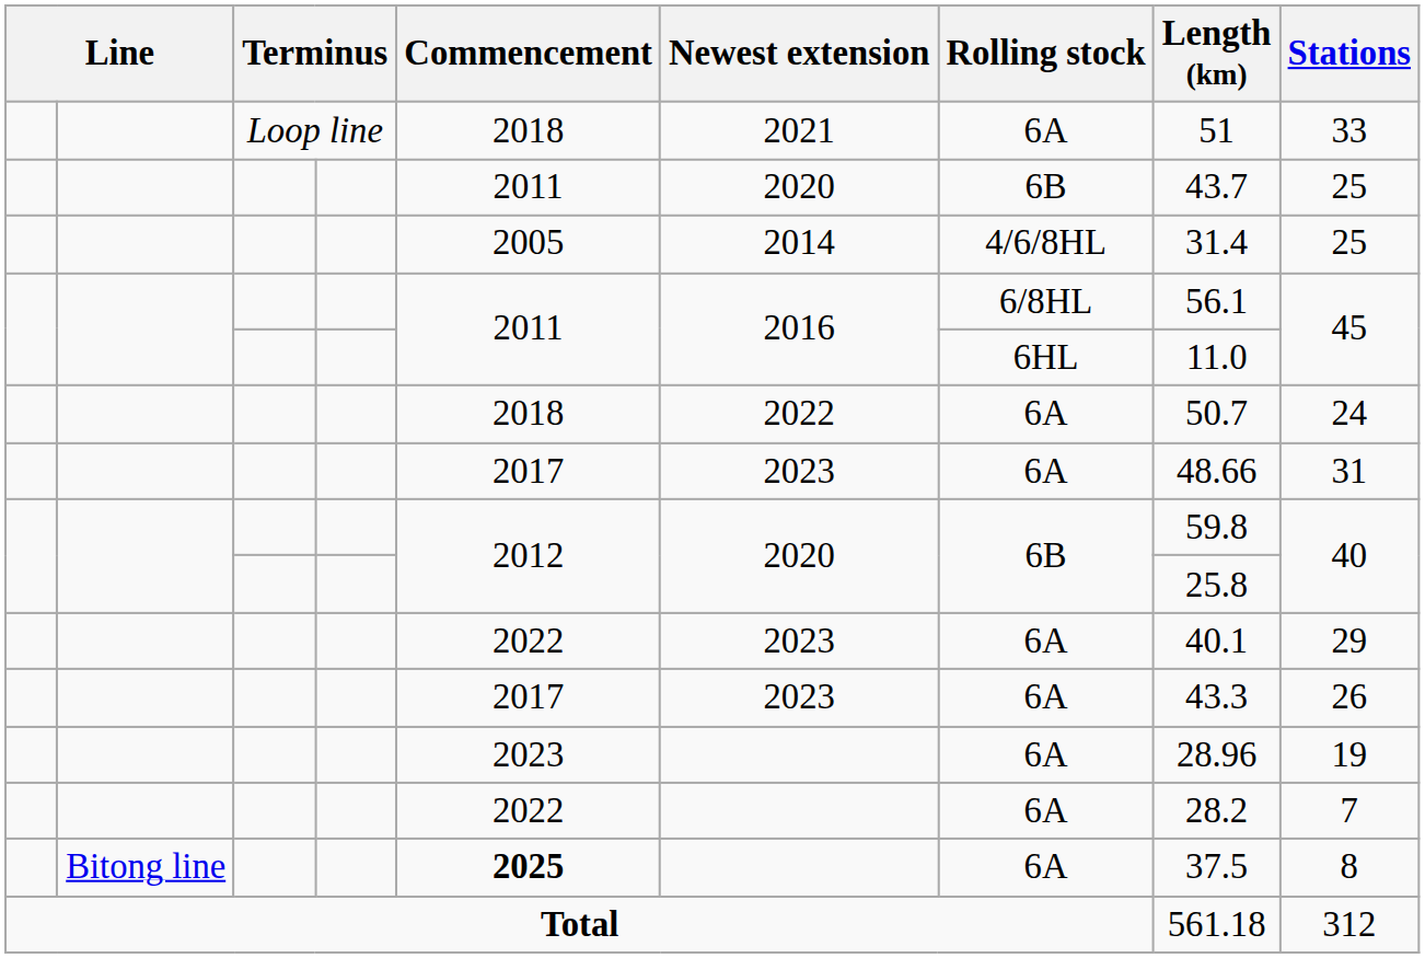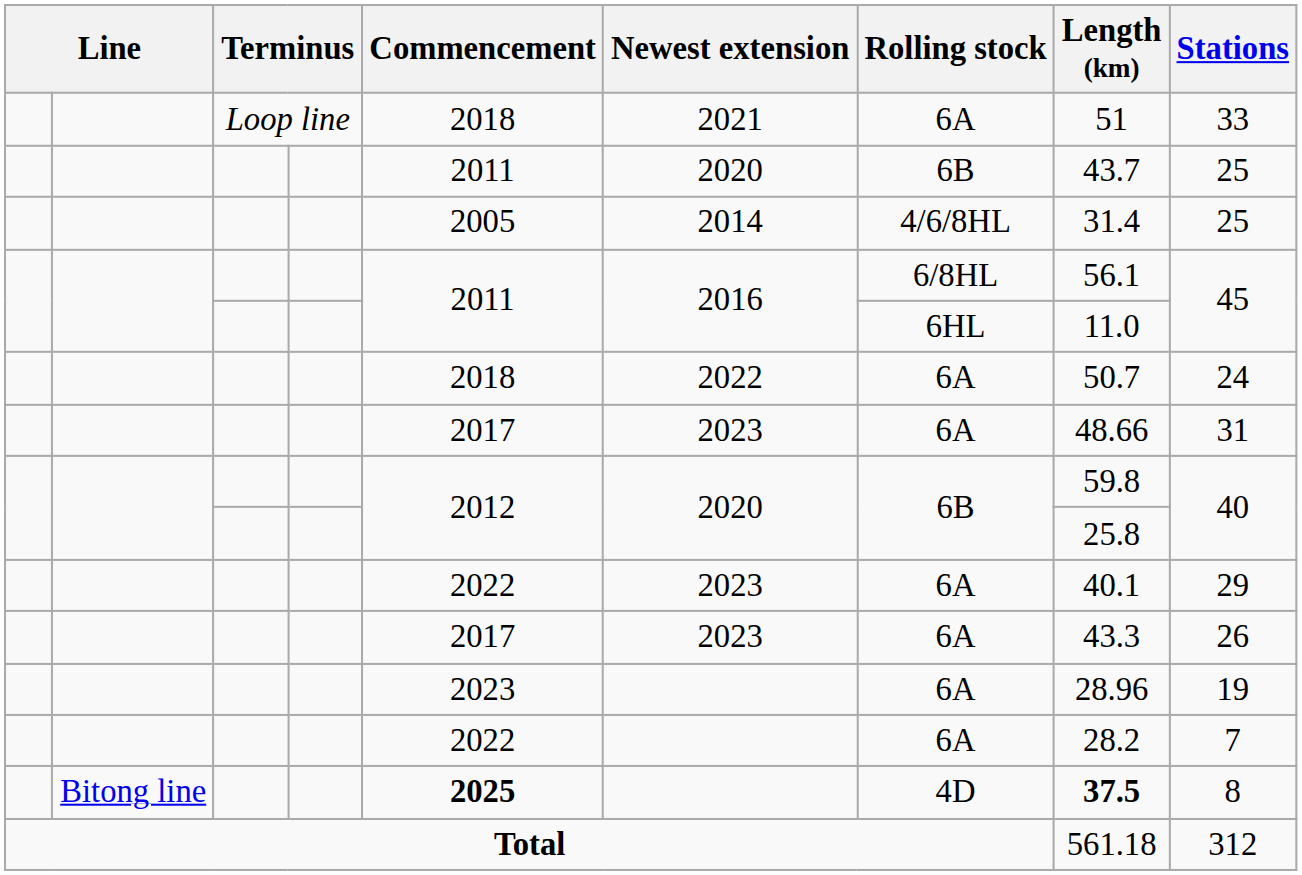Bitong line | Rolling stock: 6A -> 4D
Bitong line | Length (km): normal -> bold
